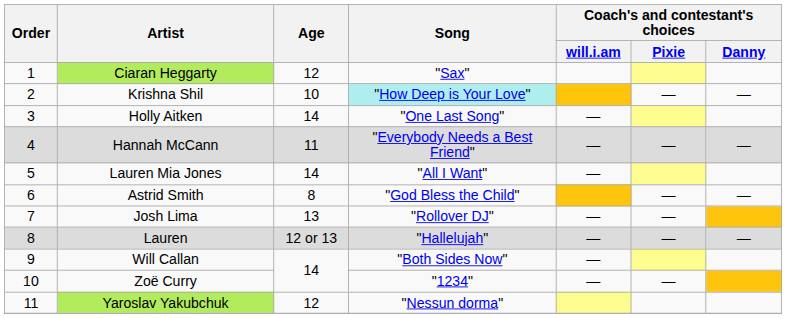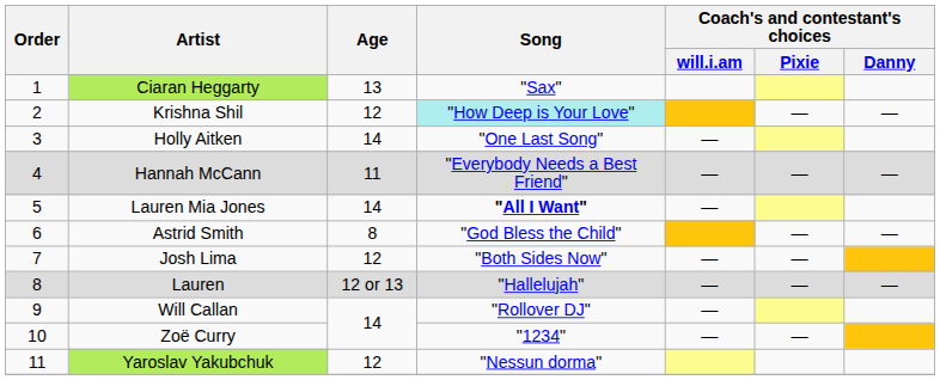Ciaran Heggarty | Age: 12 -> 13
Krishna Shil | Age: 10 -> 12
Lauren Mia Jones | Song: normal -> bold
Josh Lima | Age: 13 -> 12
Josh Lima | Song: "Rollover DJ" -> "Both Sides Now"
Will Callan | Song: "Both Sides Now" -> "Rollover DJ"
